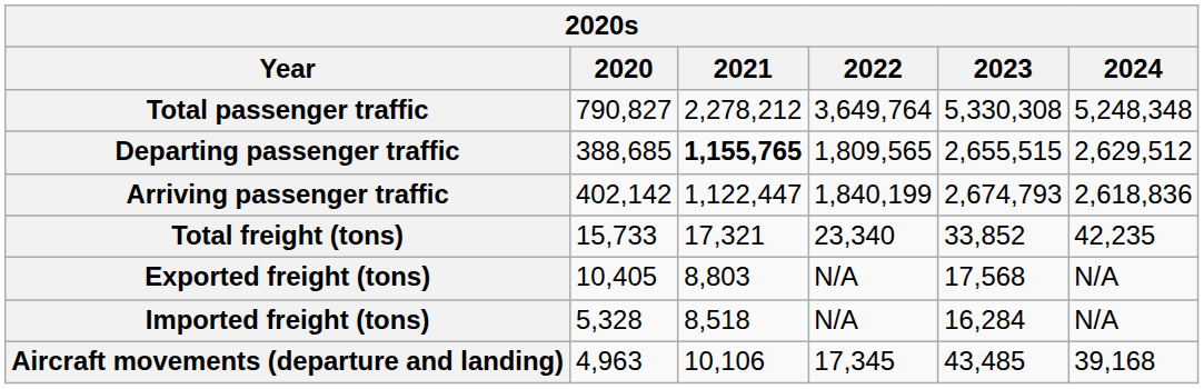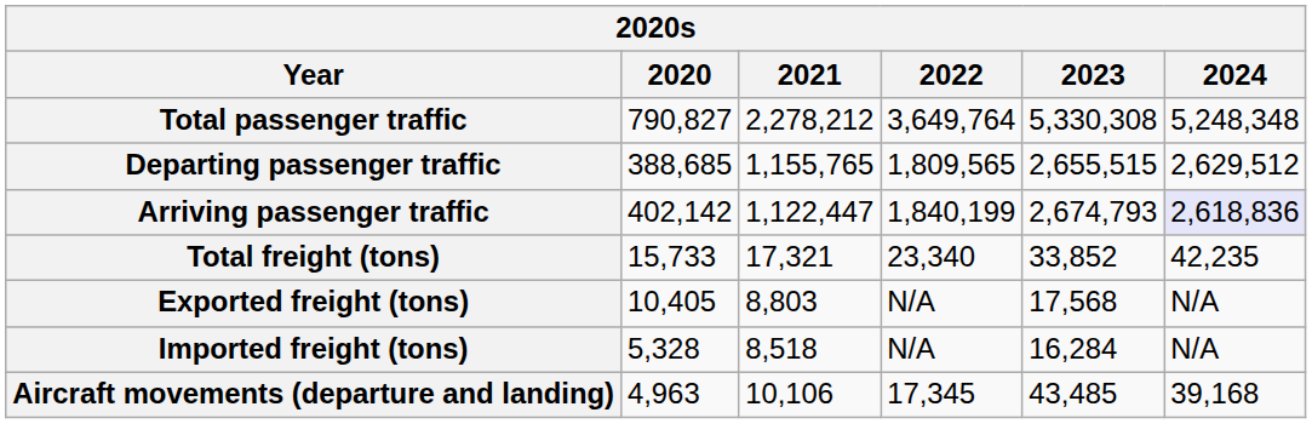Departing passenger traffic | 2021: bold -> normal
Arriving passenger traffic | 2024: no background -> lavender background
